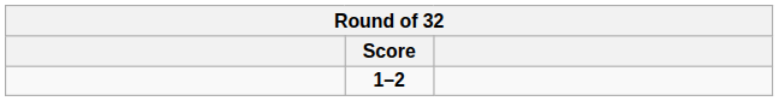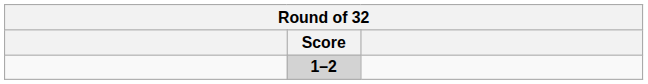row 3 | Score: no background -> lightgrey background
